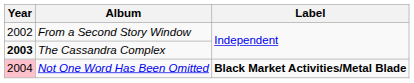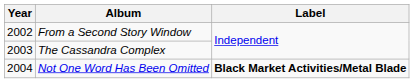The Cassandra Complex | Year: bold -> normal
Not One Word Has Been Omitted | Year: pink background -> no background
